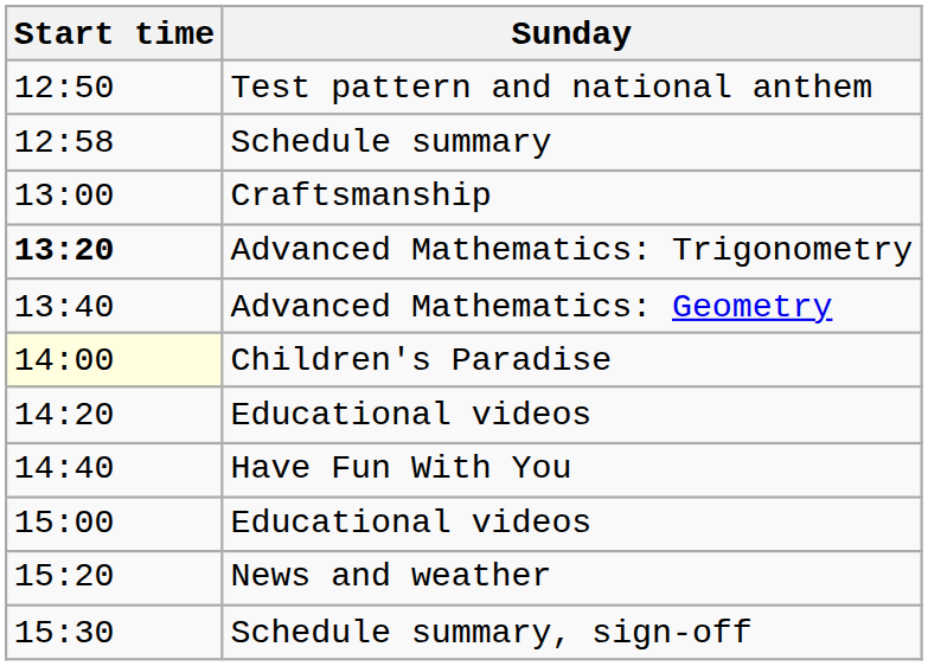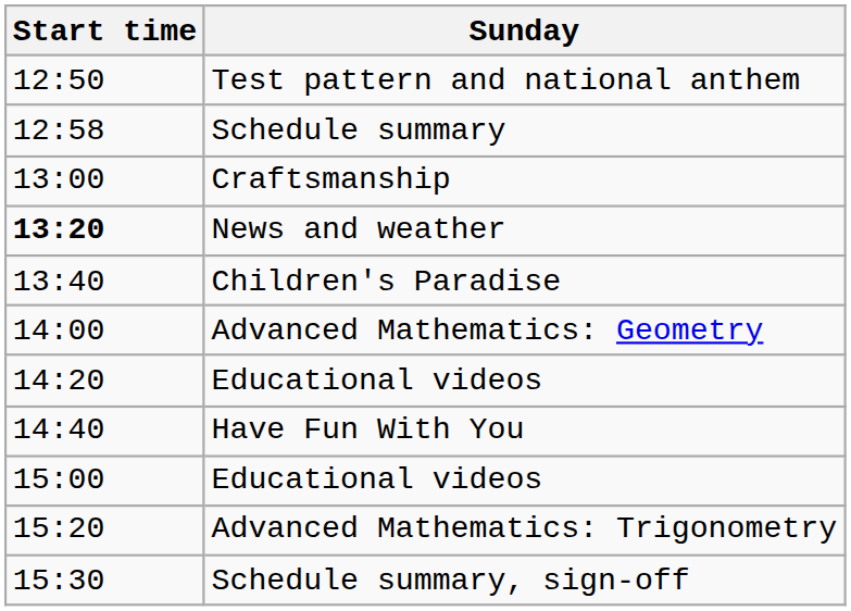row 5 | Sunday: Advanced Mathematics: Trigonometry -> News and weather
row 6 | Sunday: Advanced Mathematics: Geometry -> Children's Paradise
row 7 | Start time: lightyellow background -> no background
row 7 | Sunday: Children's Paradise -> Advanced Mathematics: Geometry
row 11 | Sunday: News and weather -> Advanced Mathematics: Trigonometry
